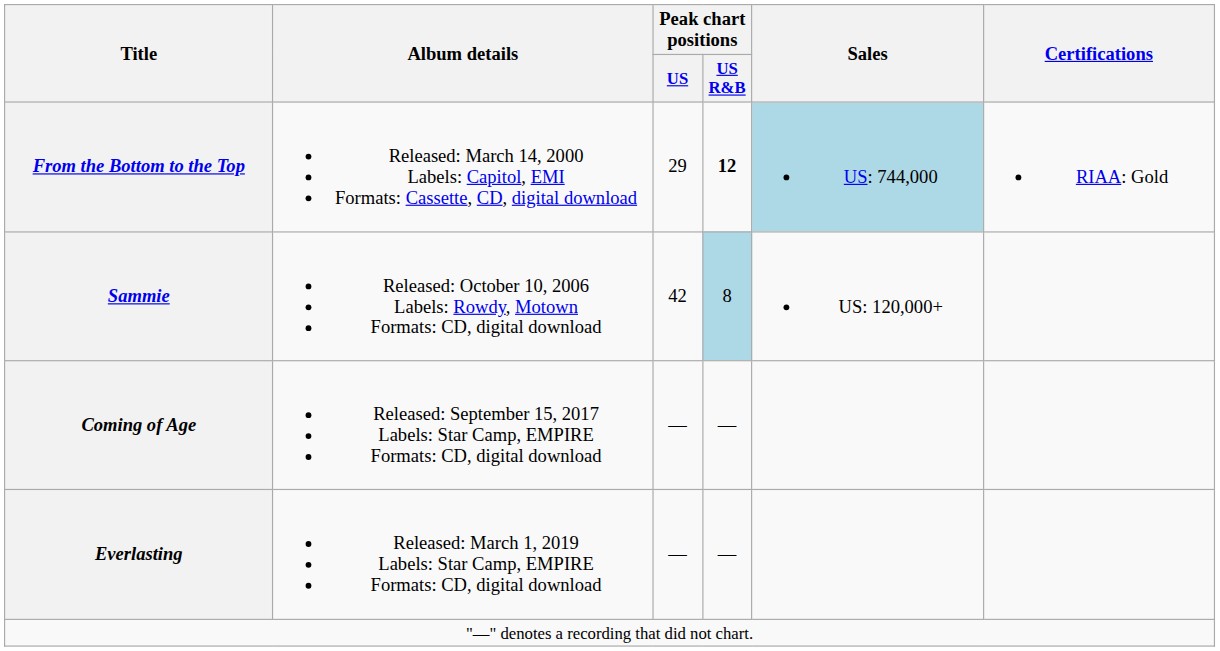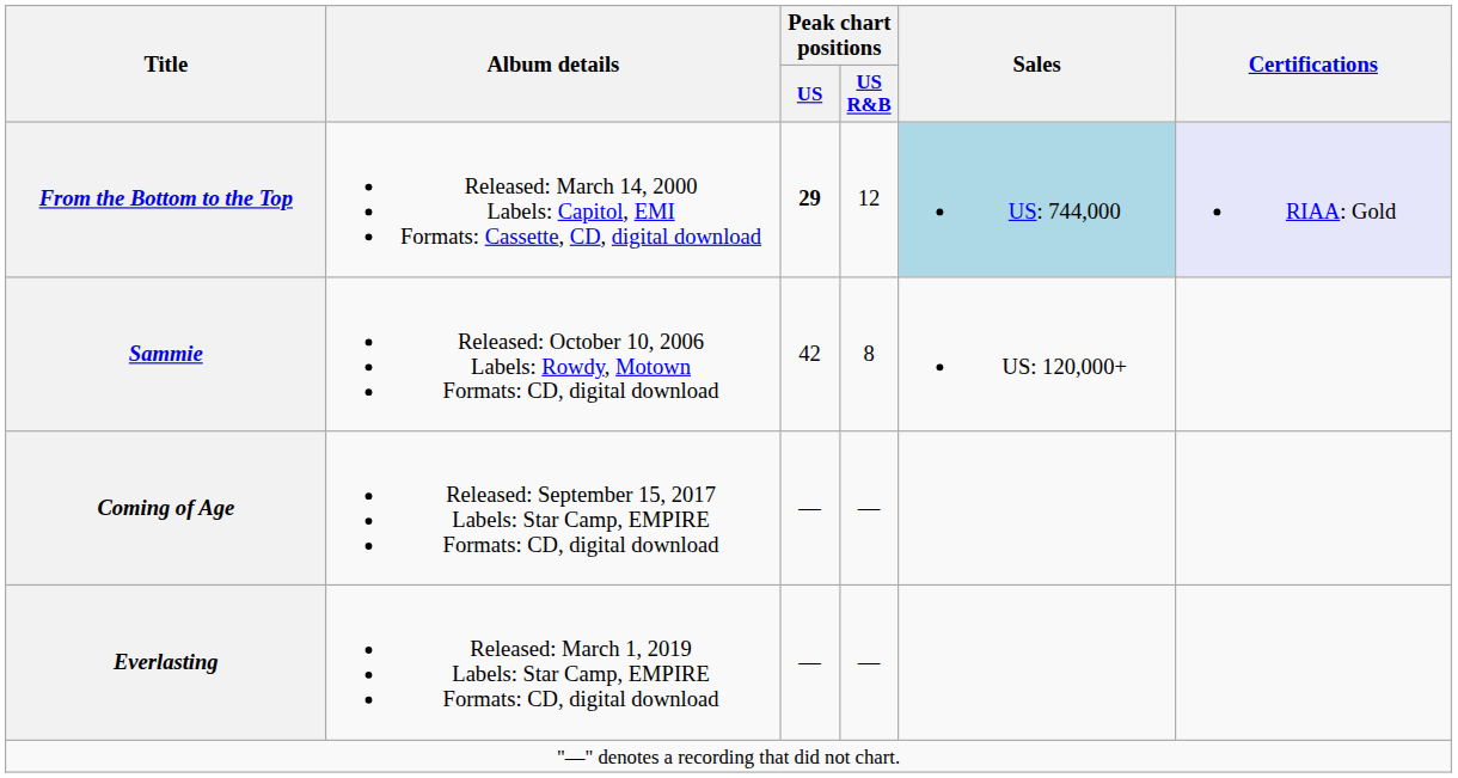From the Bottom to the Top | Peak chart positions / US: normal -> bold
From the Bottom to the Top | Peak chart positions / US R&B: bold -> normal
From the Bottom to the Top | Certifications: no background -> lavender background
Sammie | Peak chart positions / US R&B: lightblue background -> no background
